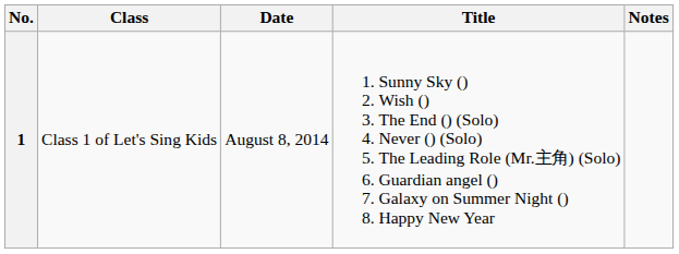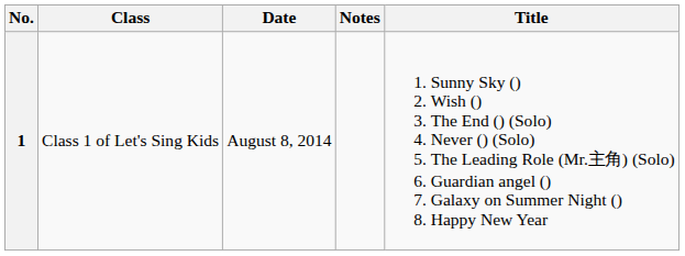columns swapped: Title <-> Notes
